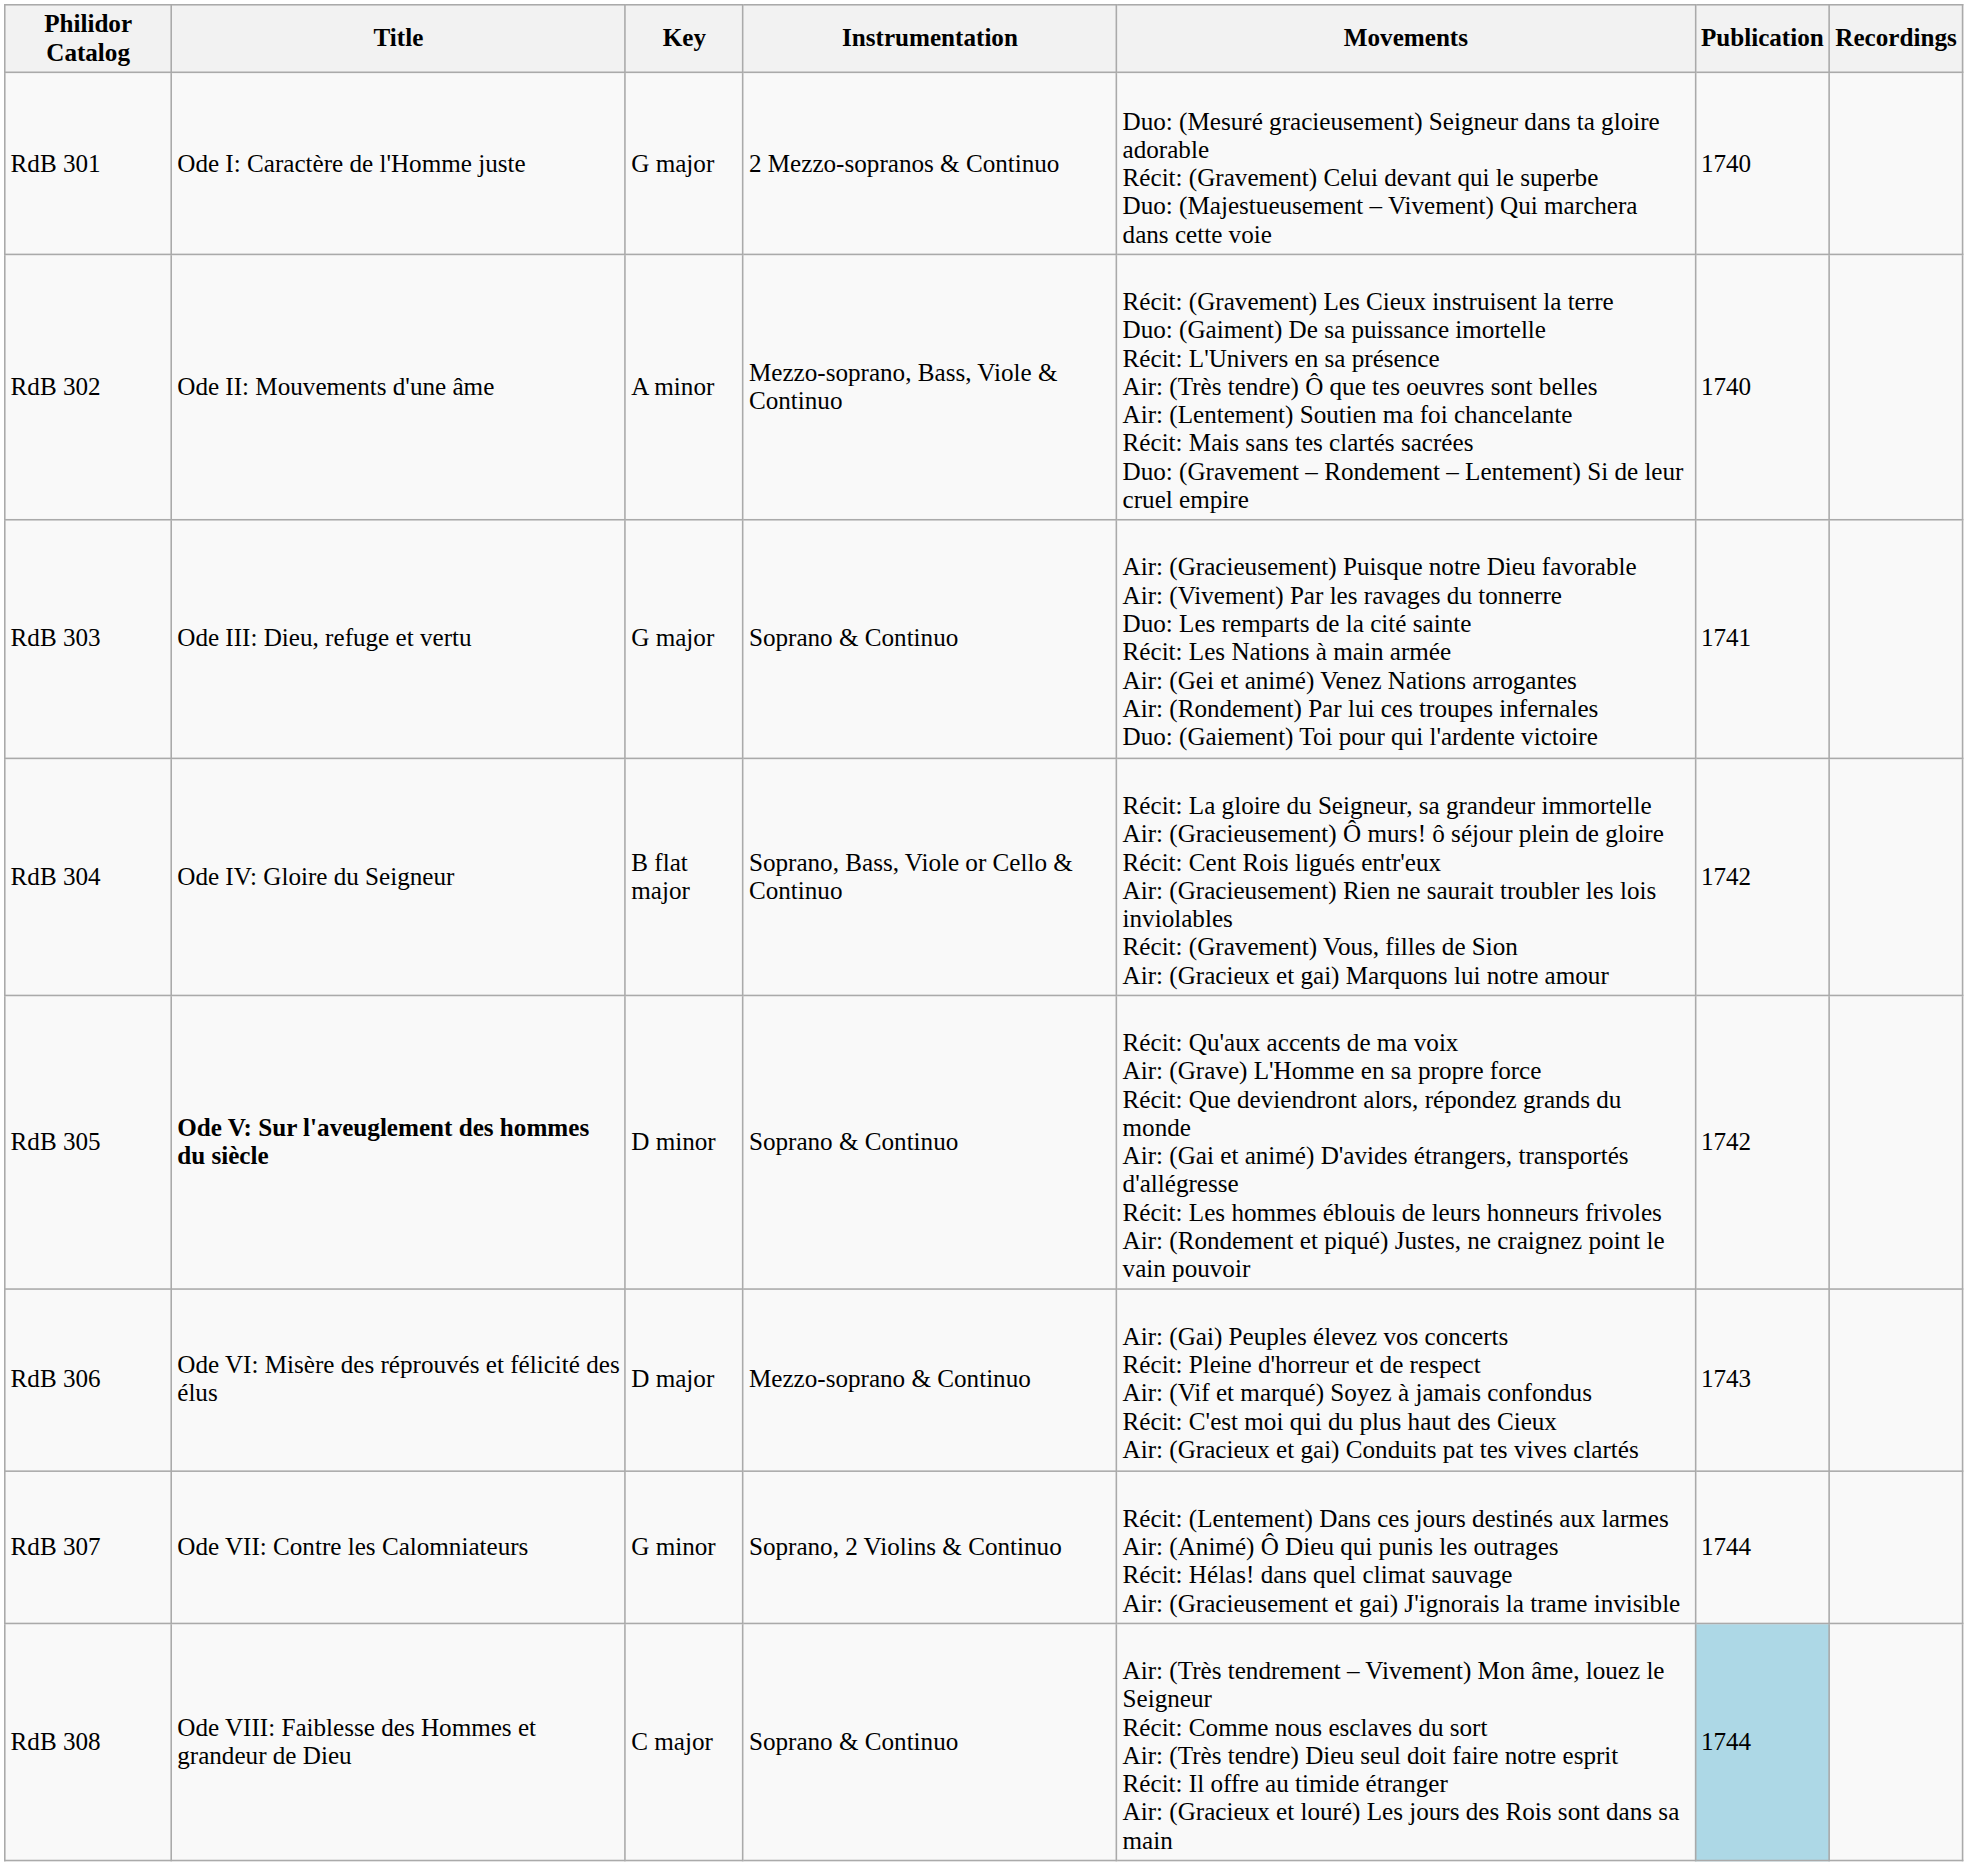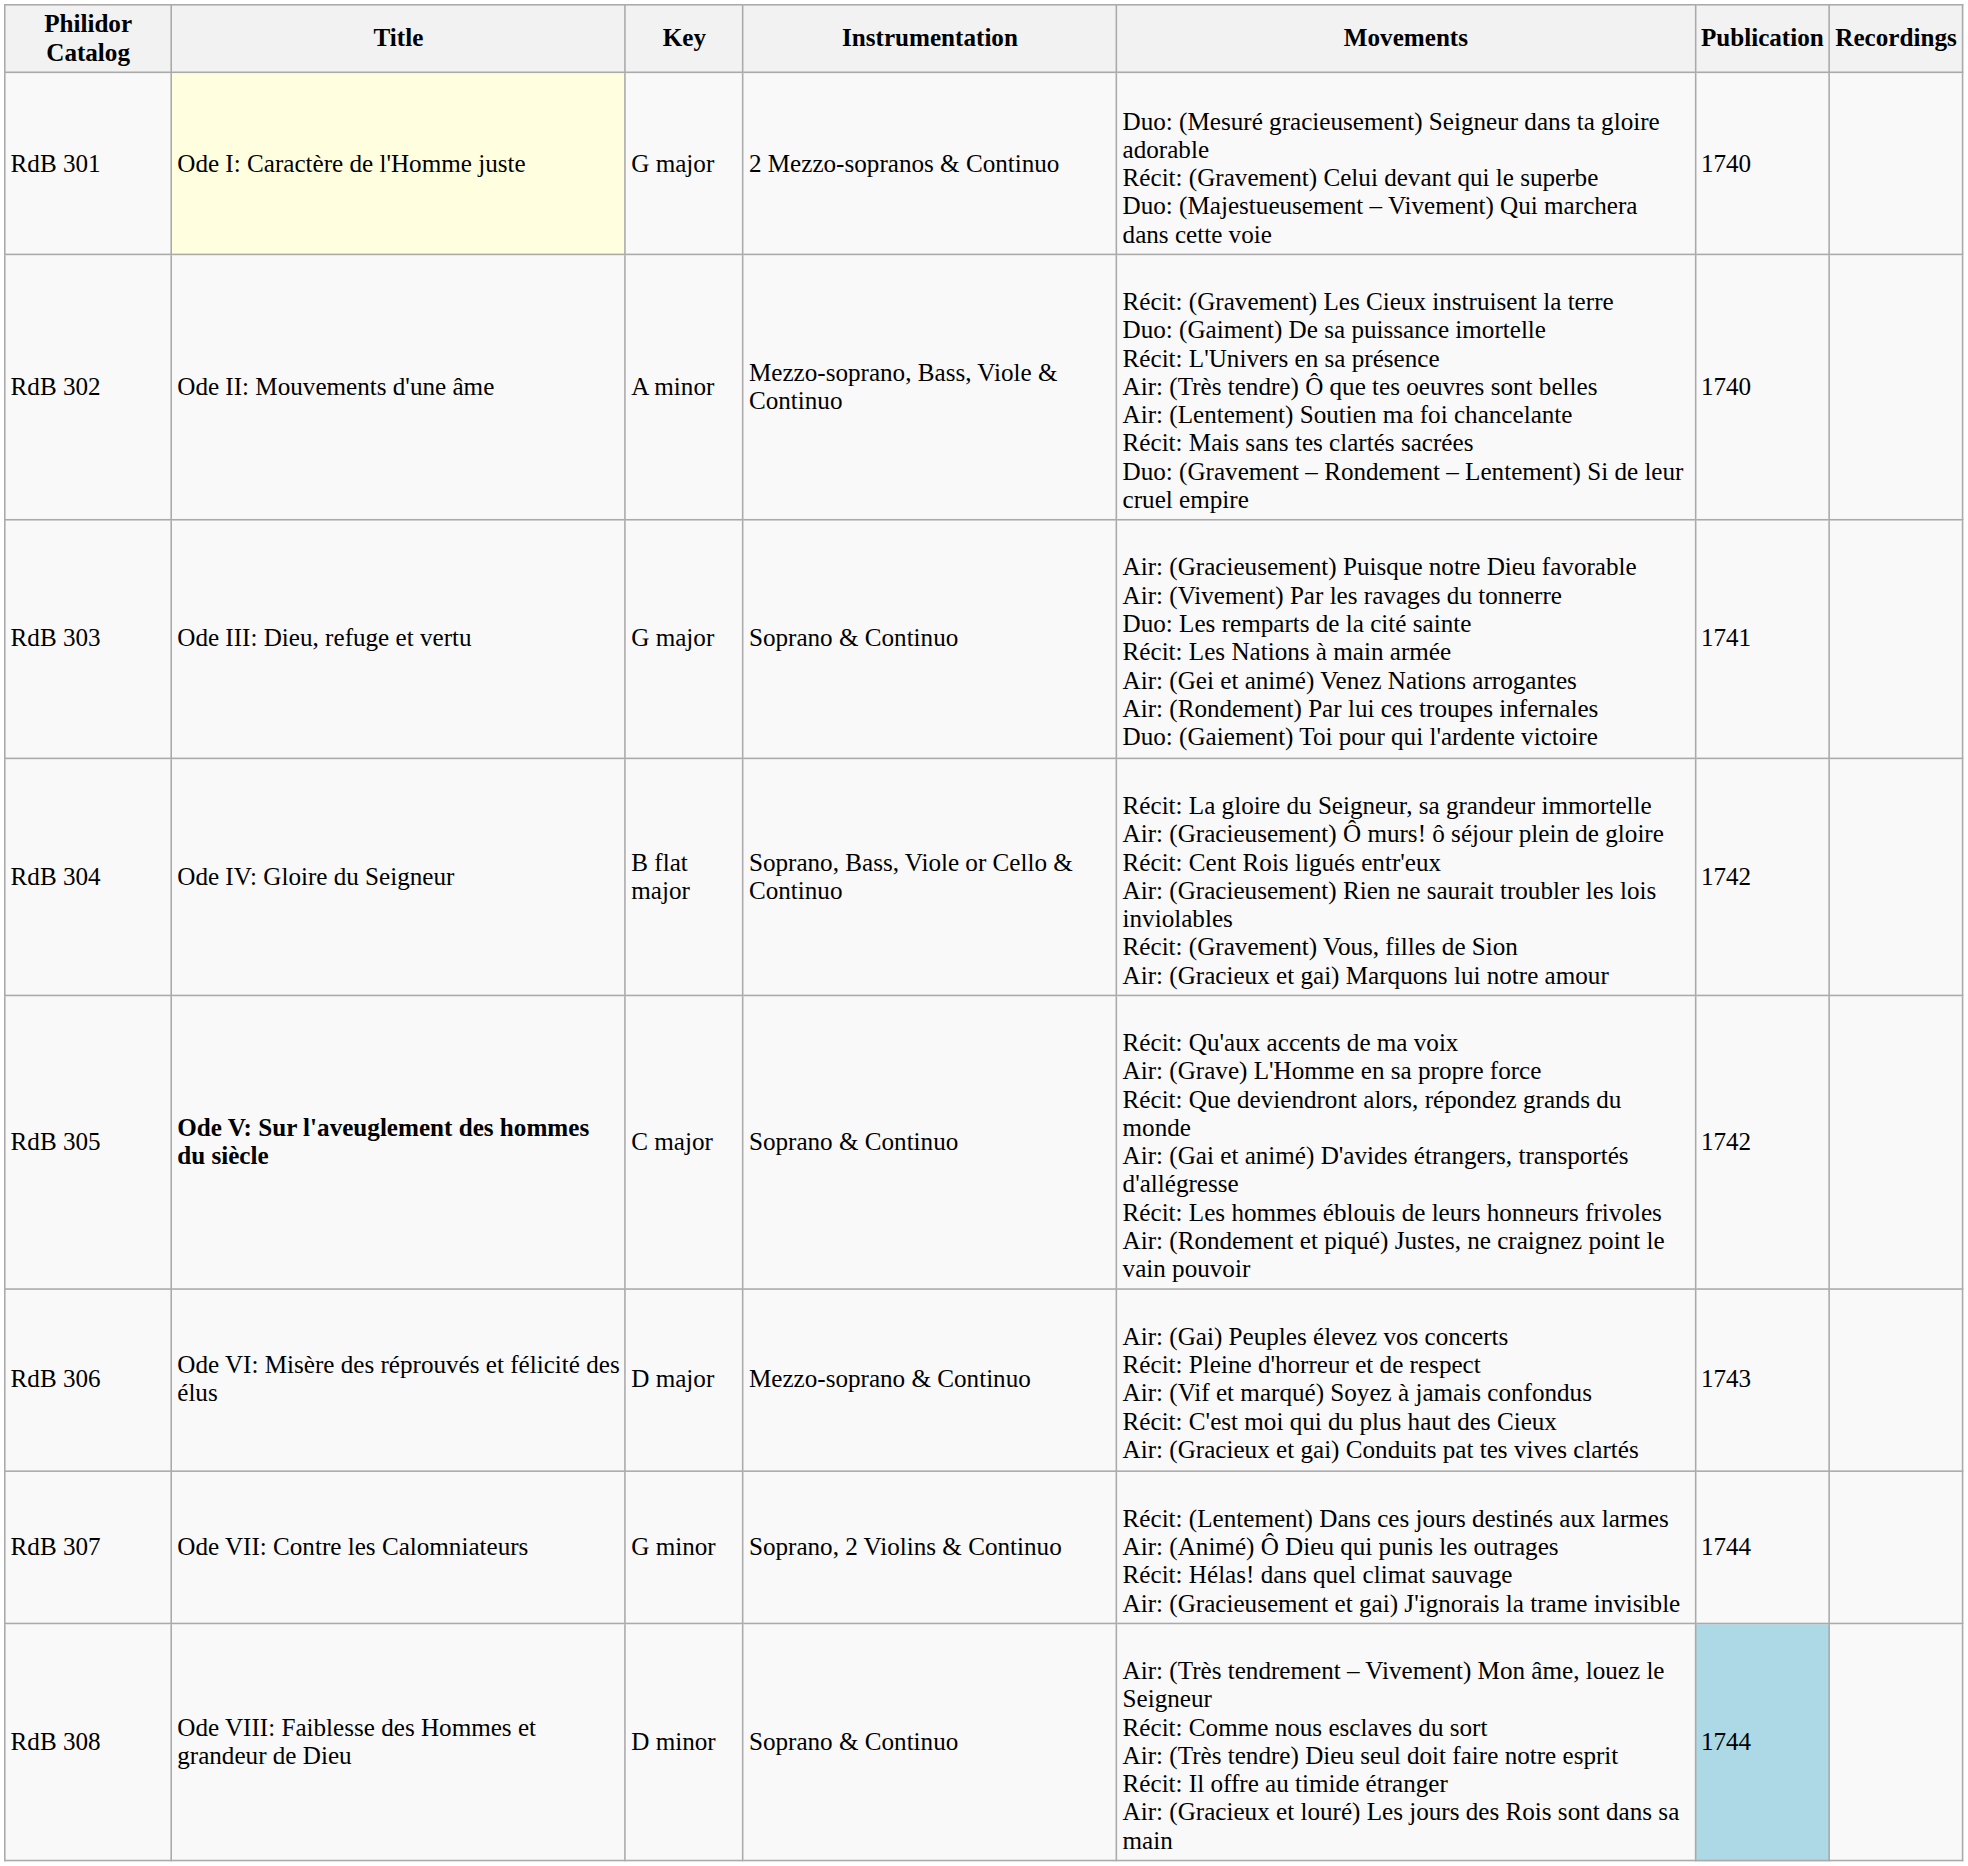RdB 301 | Title: no background -> lightyellow background
RdB 305 | Key: D minor -> C major
RdB 308 | Key: C major -> D minor
